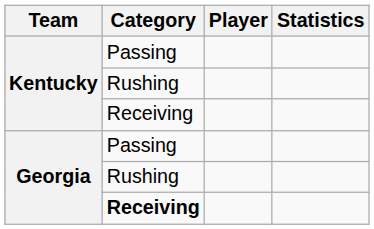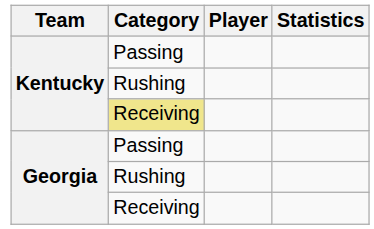Kentucky / Receiving | Category: no background -> khaki background
Georgia / Receiving | Category: bold -> normal
